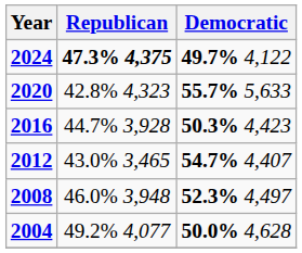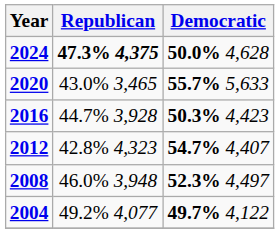2024 | Democratic: 49.7% 4,122 -> 50.0% 4,628
2020 | Republican: 42.8% 4,323 -> 43.0% 3,465
2012 | Republican: 43.0% 3,465 -> 42.8% 4,323
2004 | Democratic: 50.0% 4,628 -> 49.7% 4,122
